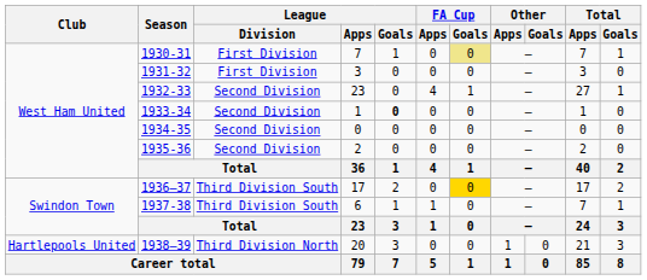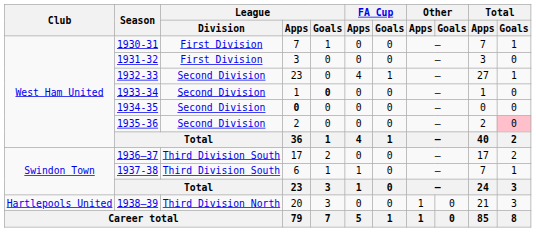1930-31 | FA Cup / Goals: khaki background -> no background
1934-35 | League / Apps: normal -> bold
1935-36 | Total / Goals: no background -> pink background
1936–37 | FA Cup / Goals: gold background -> no background
